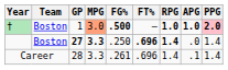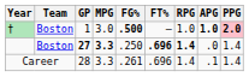† | MPG: lightsalmon background -> no background
† | RPG: bold -> normal
